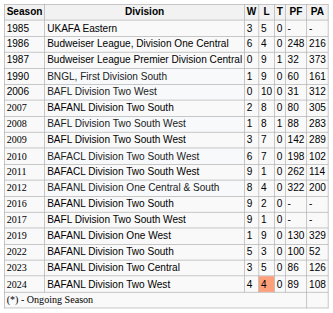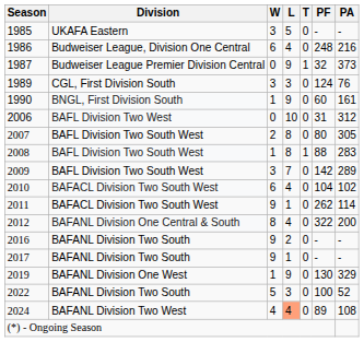+ row: 1989 | CGL, First Division South | 3 | 3 | 0 | 124 | 76
2007 | Division: BAFANL Division Two South -> BAFL Division Two South West
2010 | L: 7 -> 4
2010 | PF: 198 -> 104
2017 | Division: BAFL Division Two South West -> BAFANL Division Two South
- row: 2023 | BAFANL Division Two Central | 3 | 5 | 0 | 86 | 126
